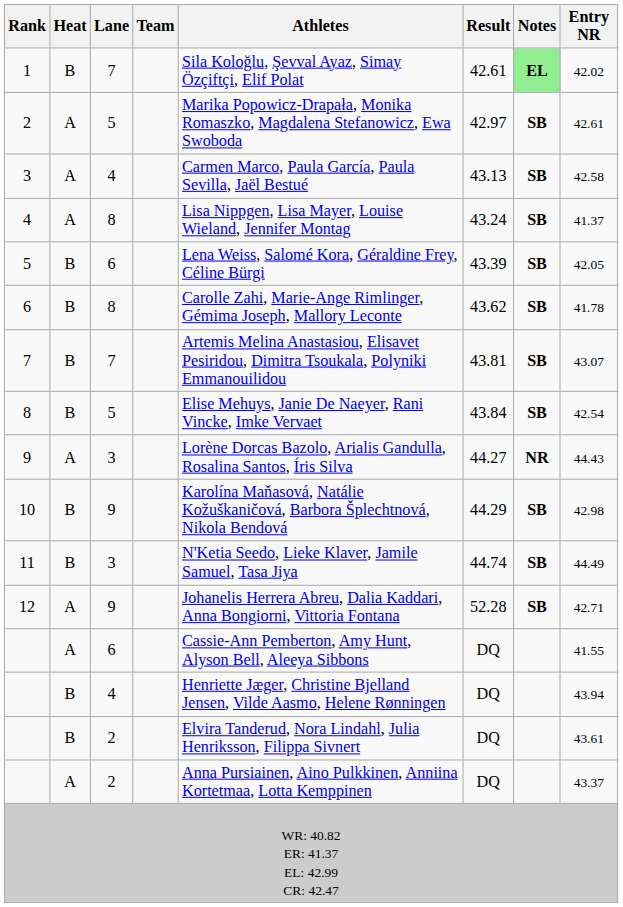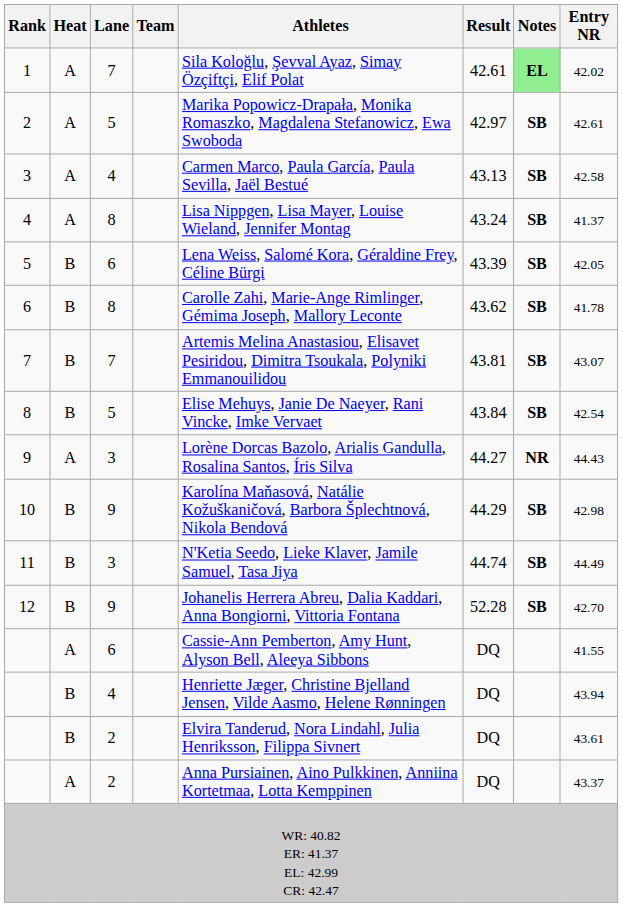1 | Heat: B -> A
12 | Heat: A -> B
12 | Entry NR: 42.71 -> 42.70
